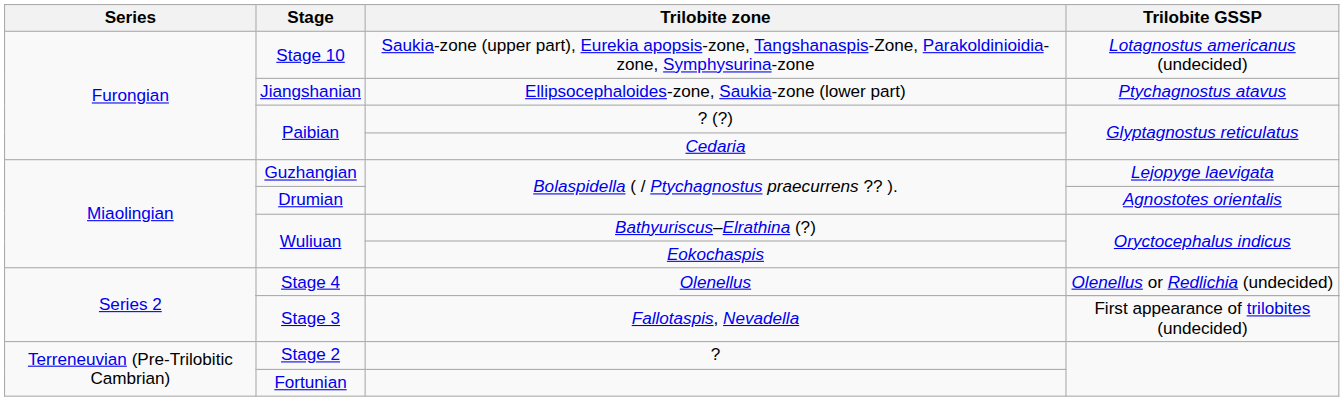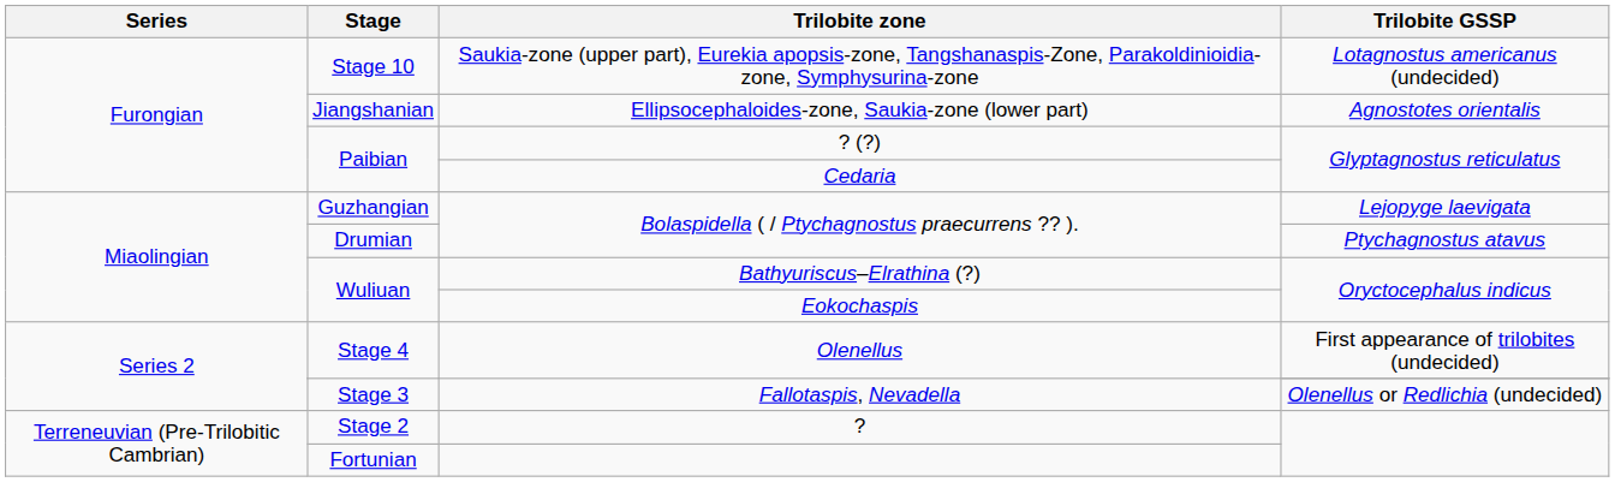Ellipsocephaloides-zone, Saukia-zone (lower part) | Trilobite GSSP: Ptychagnostus atavus -> Agnostotes orientalis
Drumian / Bolaspidella ( / Ptychagnostus praecurrens ?? ). | Trilobite GSSP: Agnostotes orientalis -> Ptychagnostus atavus
Stage 4 / Olenellus | Trilobite GSSP: Olenellus or Redlichia (undecided) -> First appearance of trilobites (undecided)
Fallotaspis, Nevadella | Trilobite GSSP: First appearance of trilobites (undecided) -> Olenellus or Redlichia (undecided)
